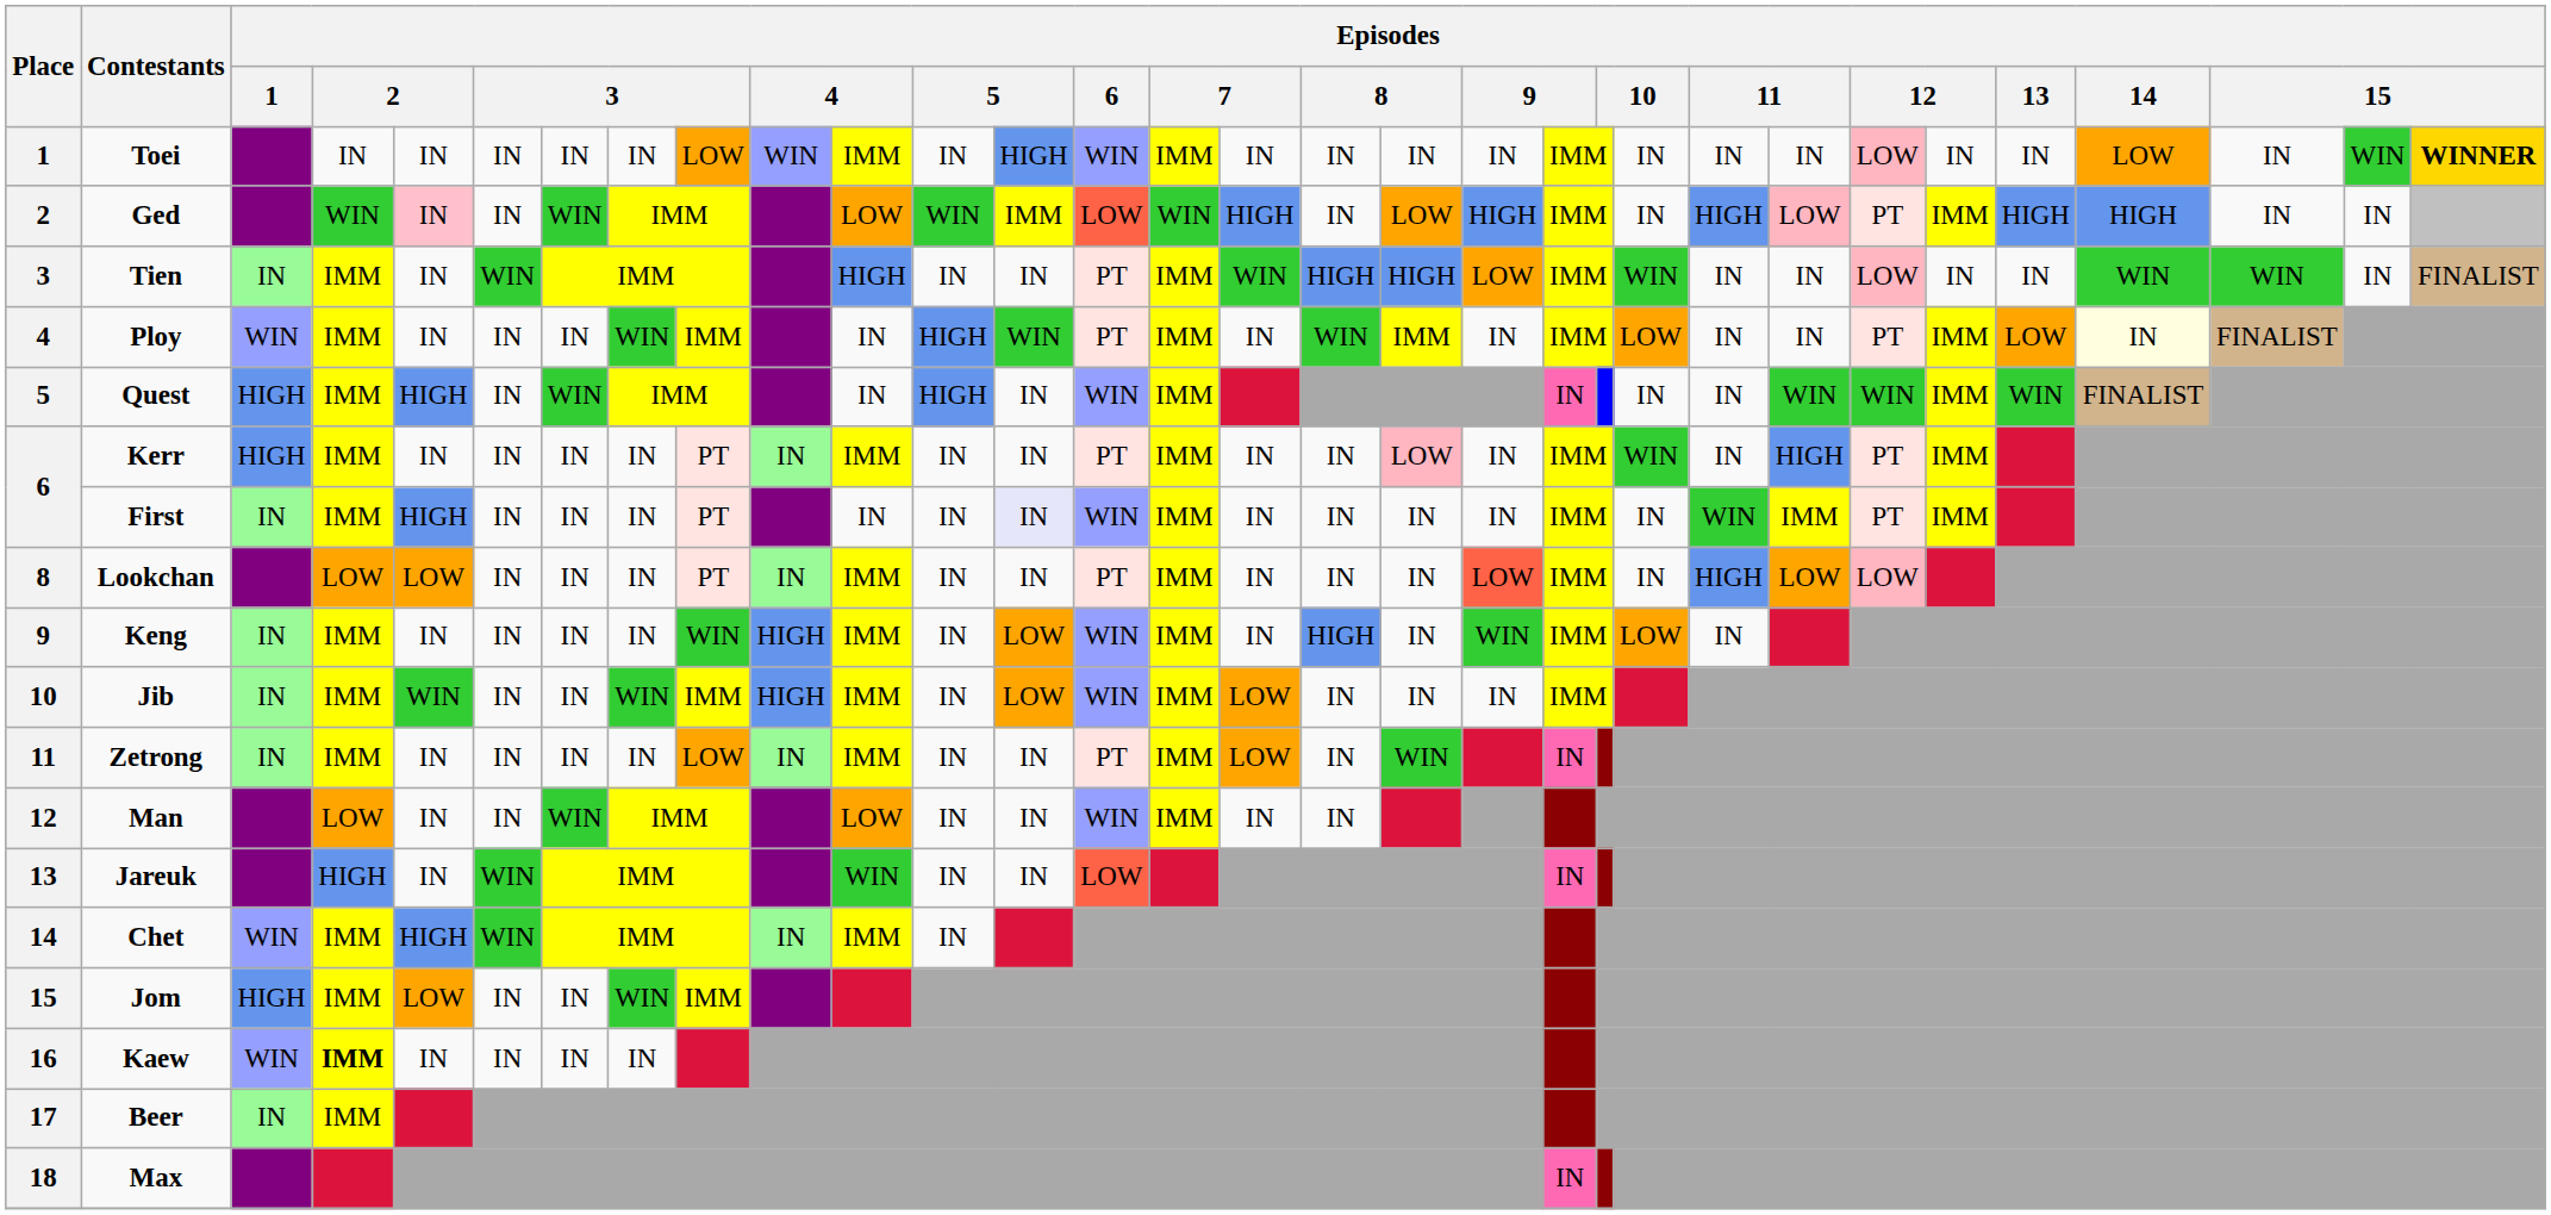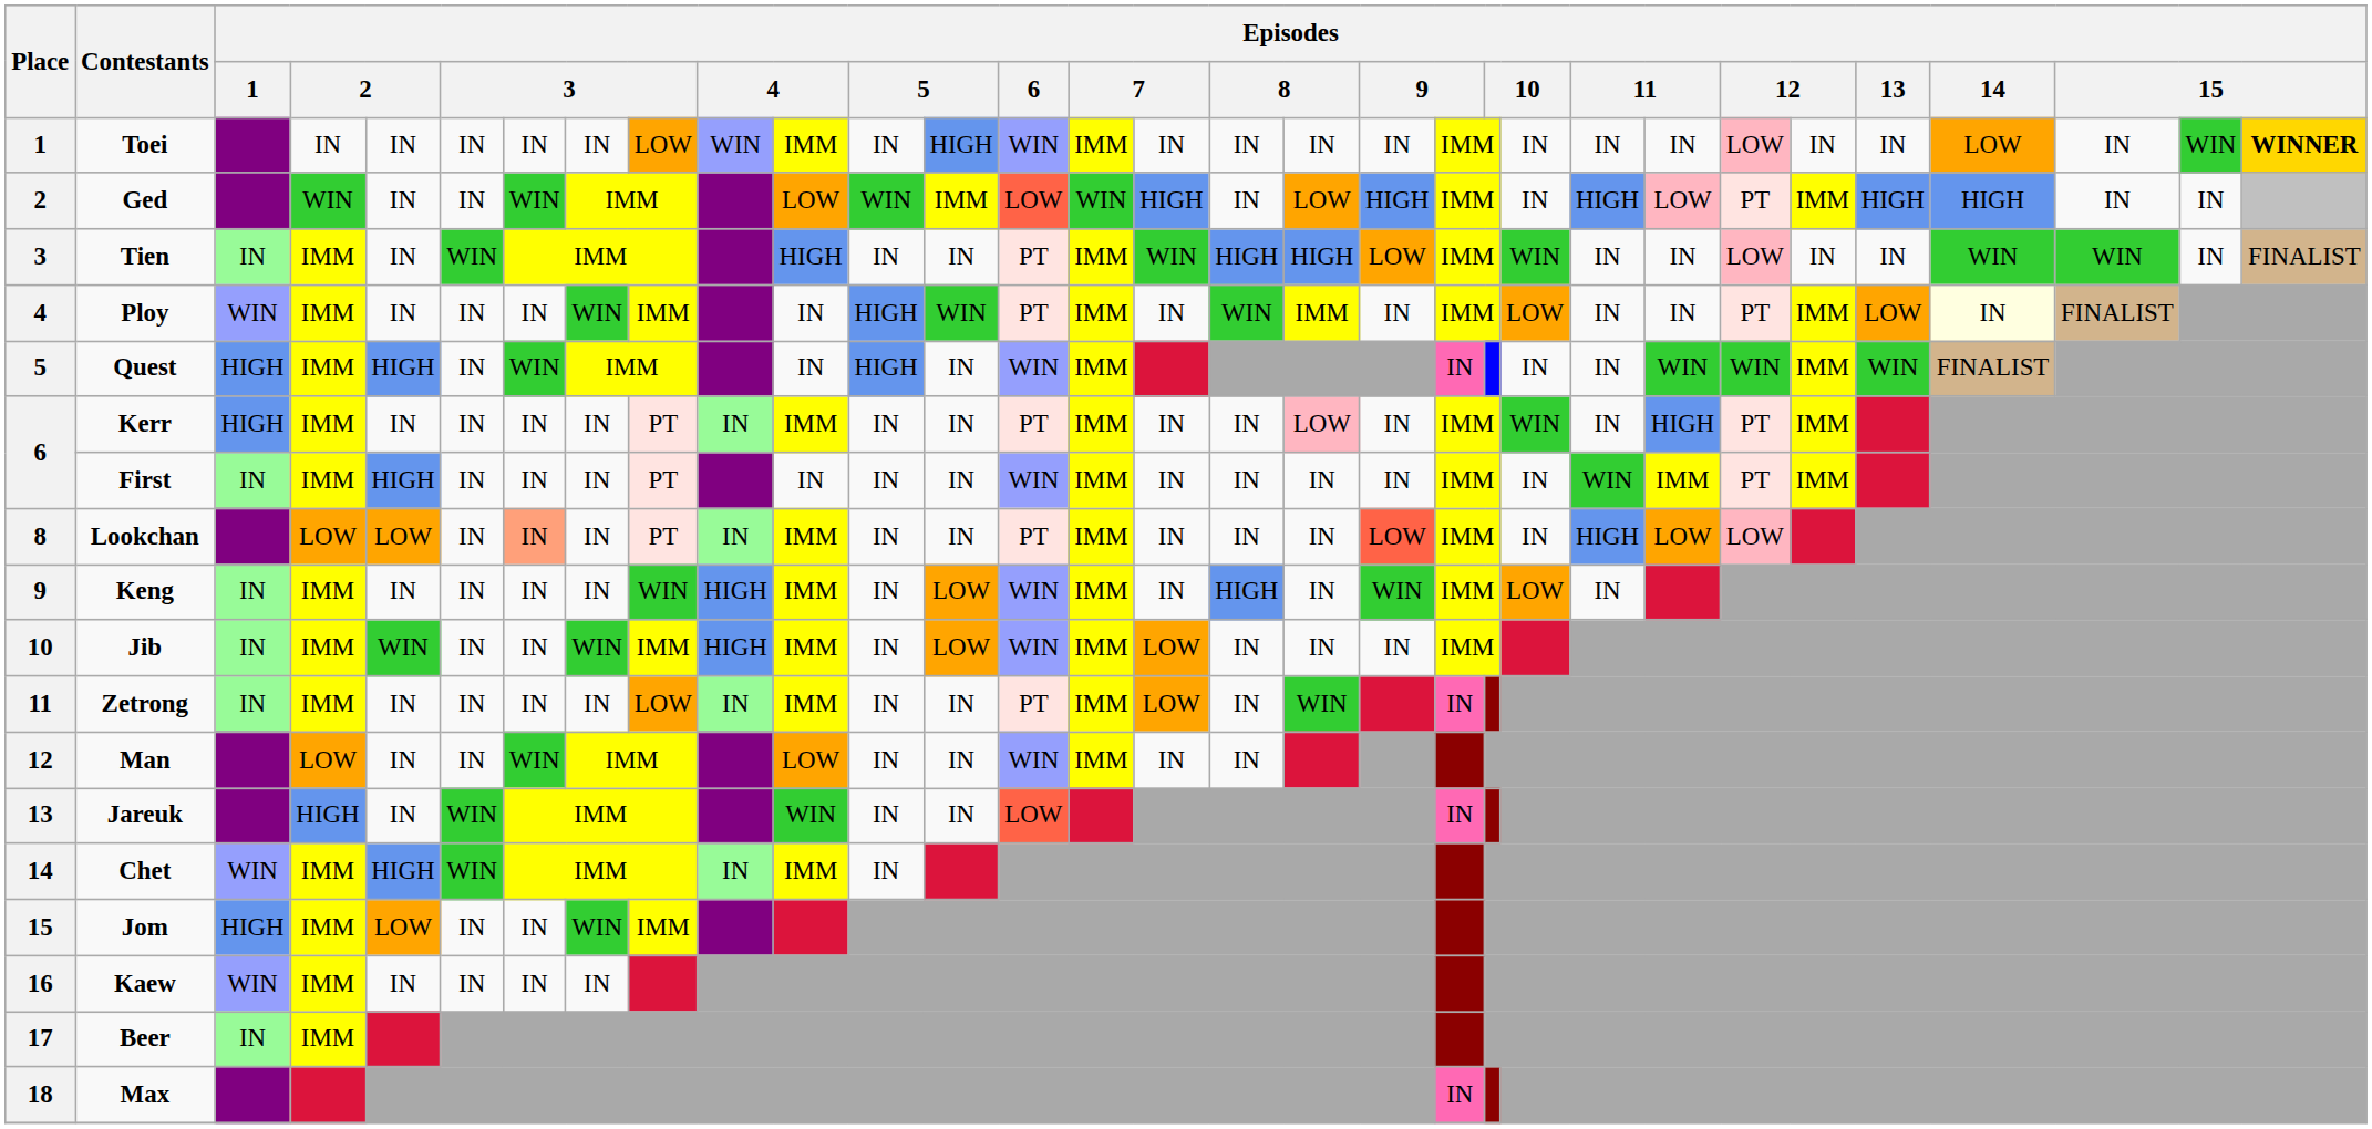Ged | column 5: pink background -> no background
First | column 13: lavender background -> no background
Lookchan | column 7: no background -> lightsalmon background
Kaew | column 4: bold -> normal
